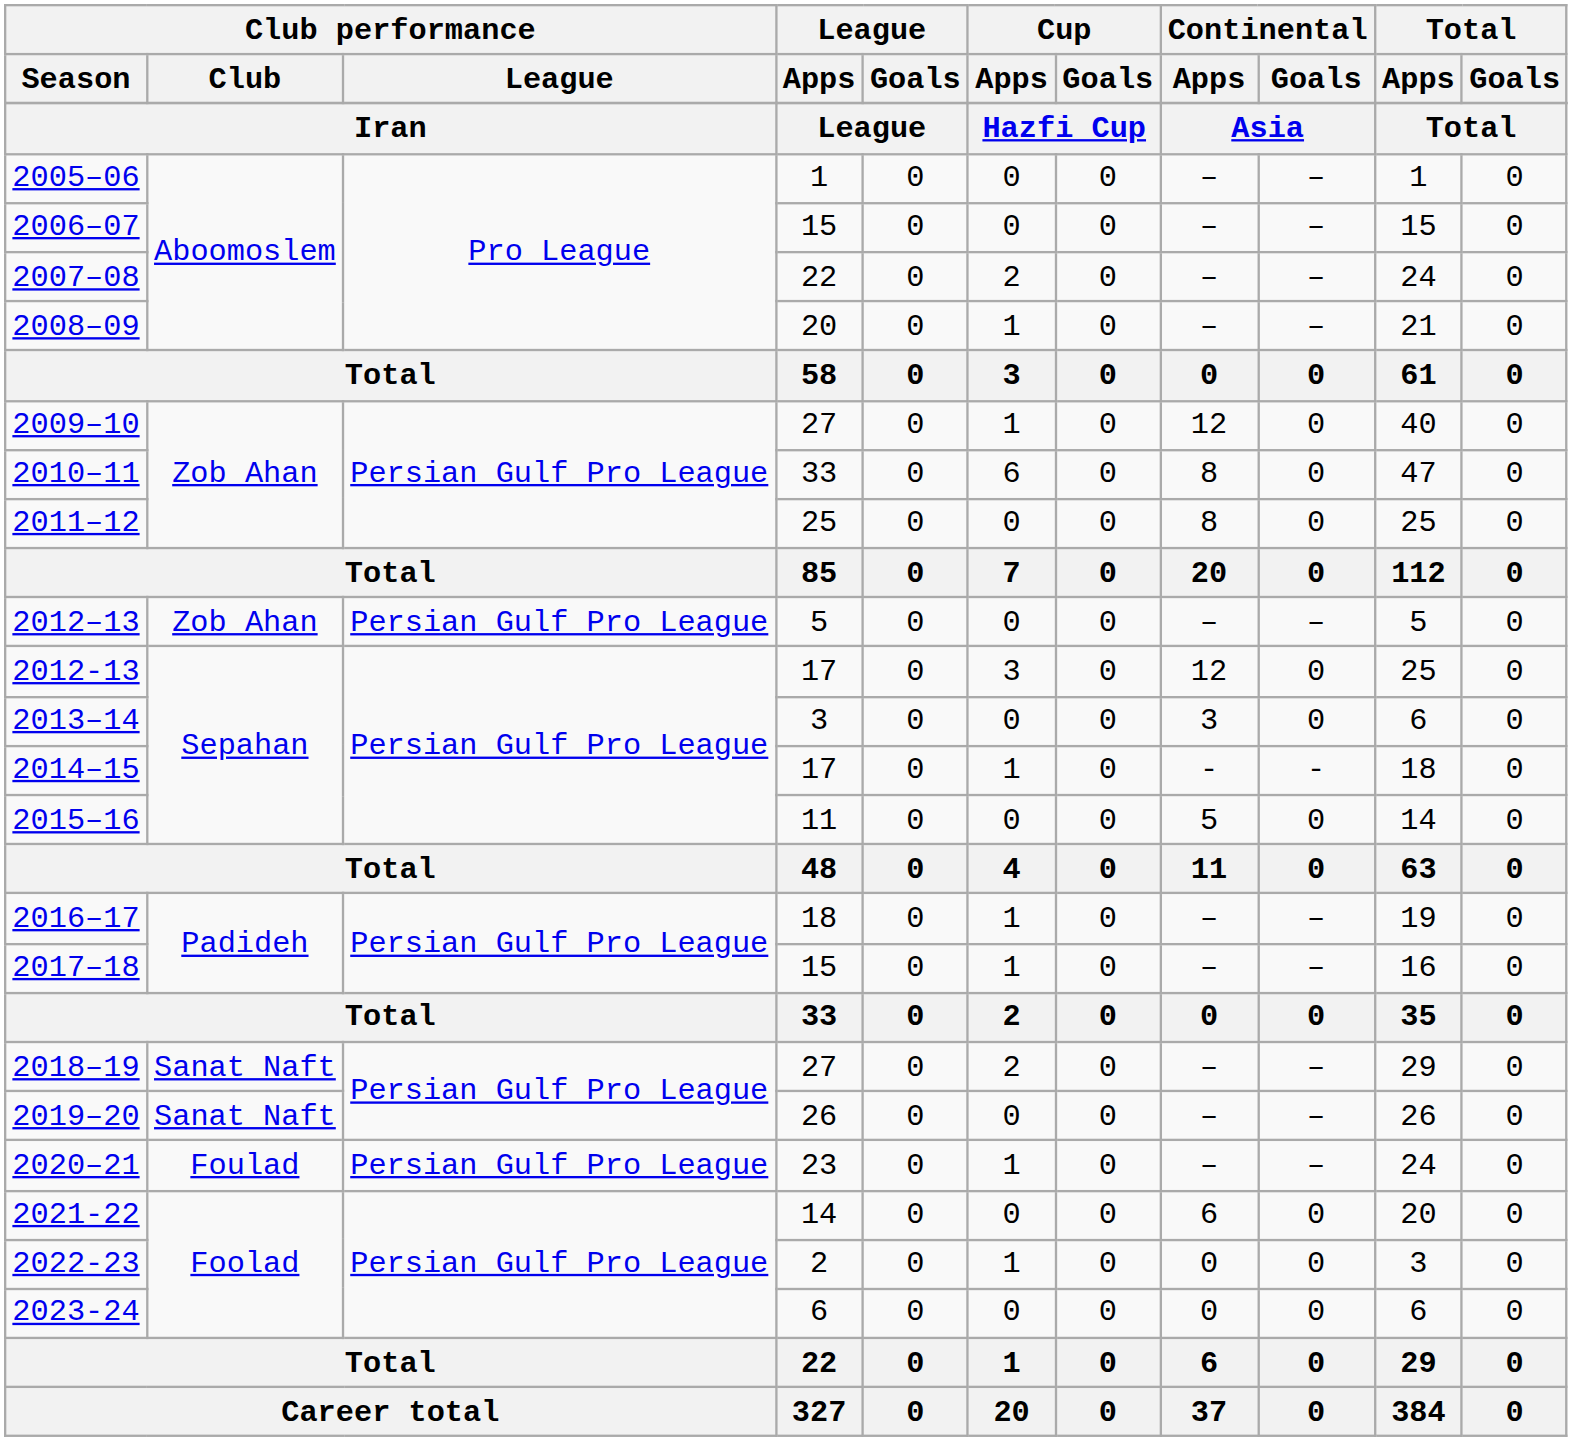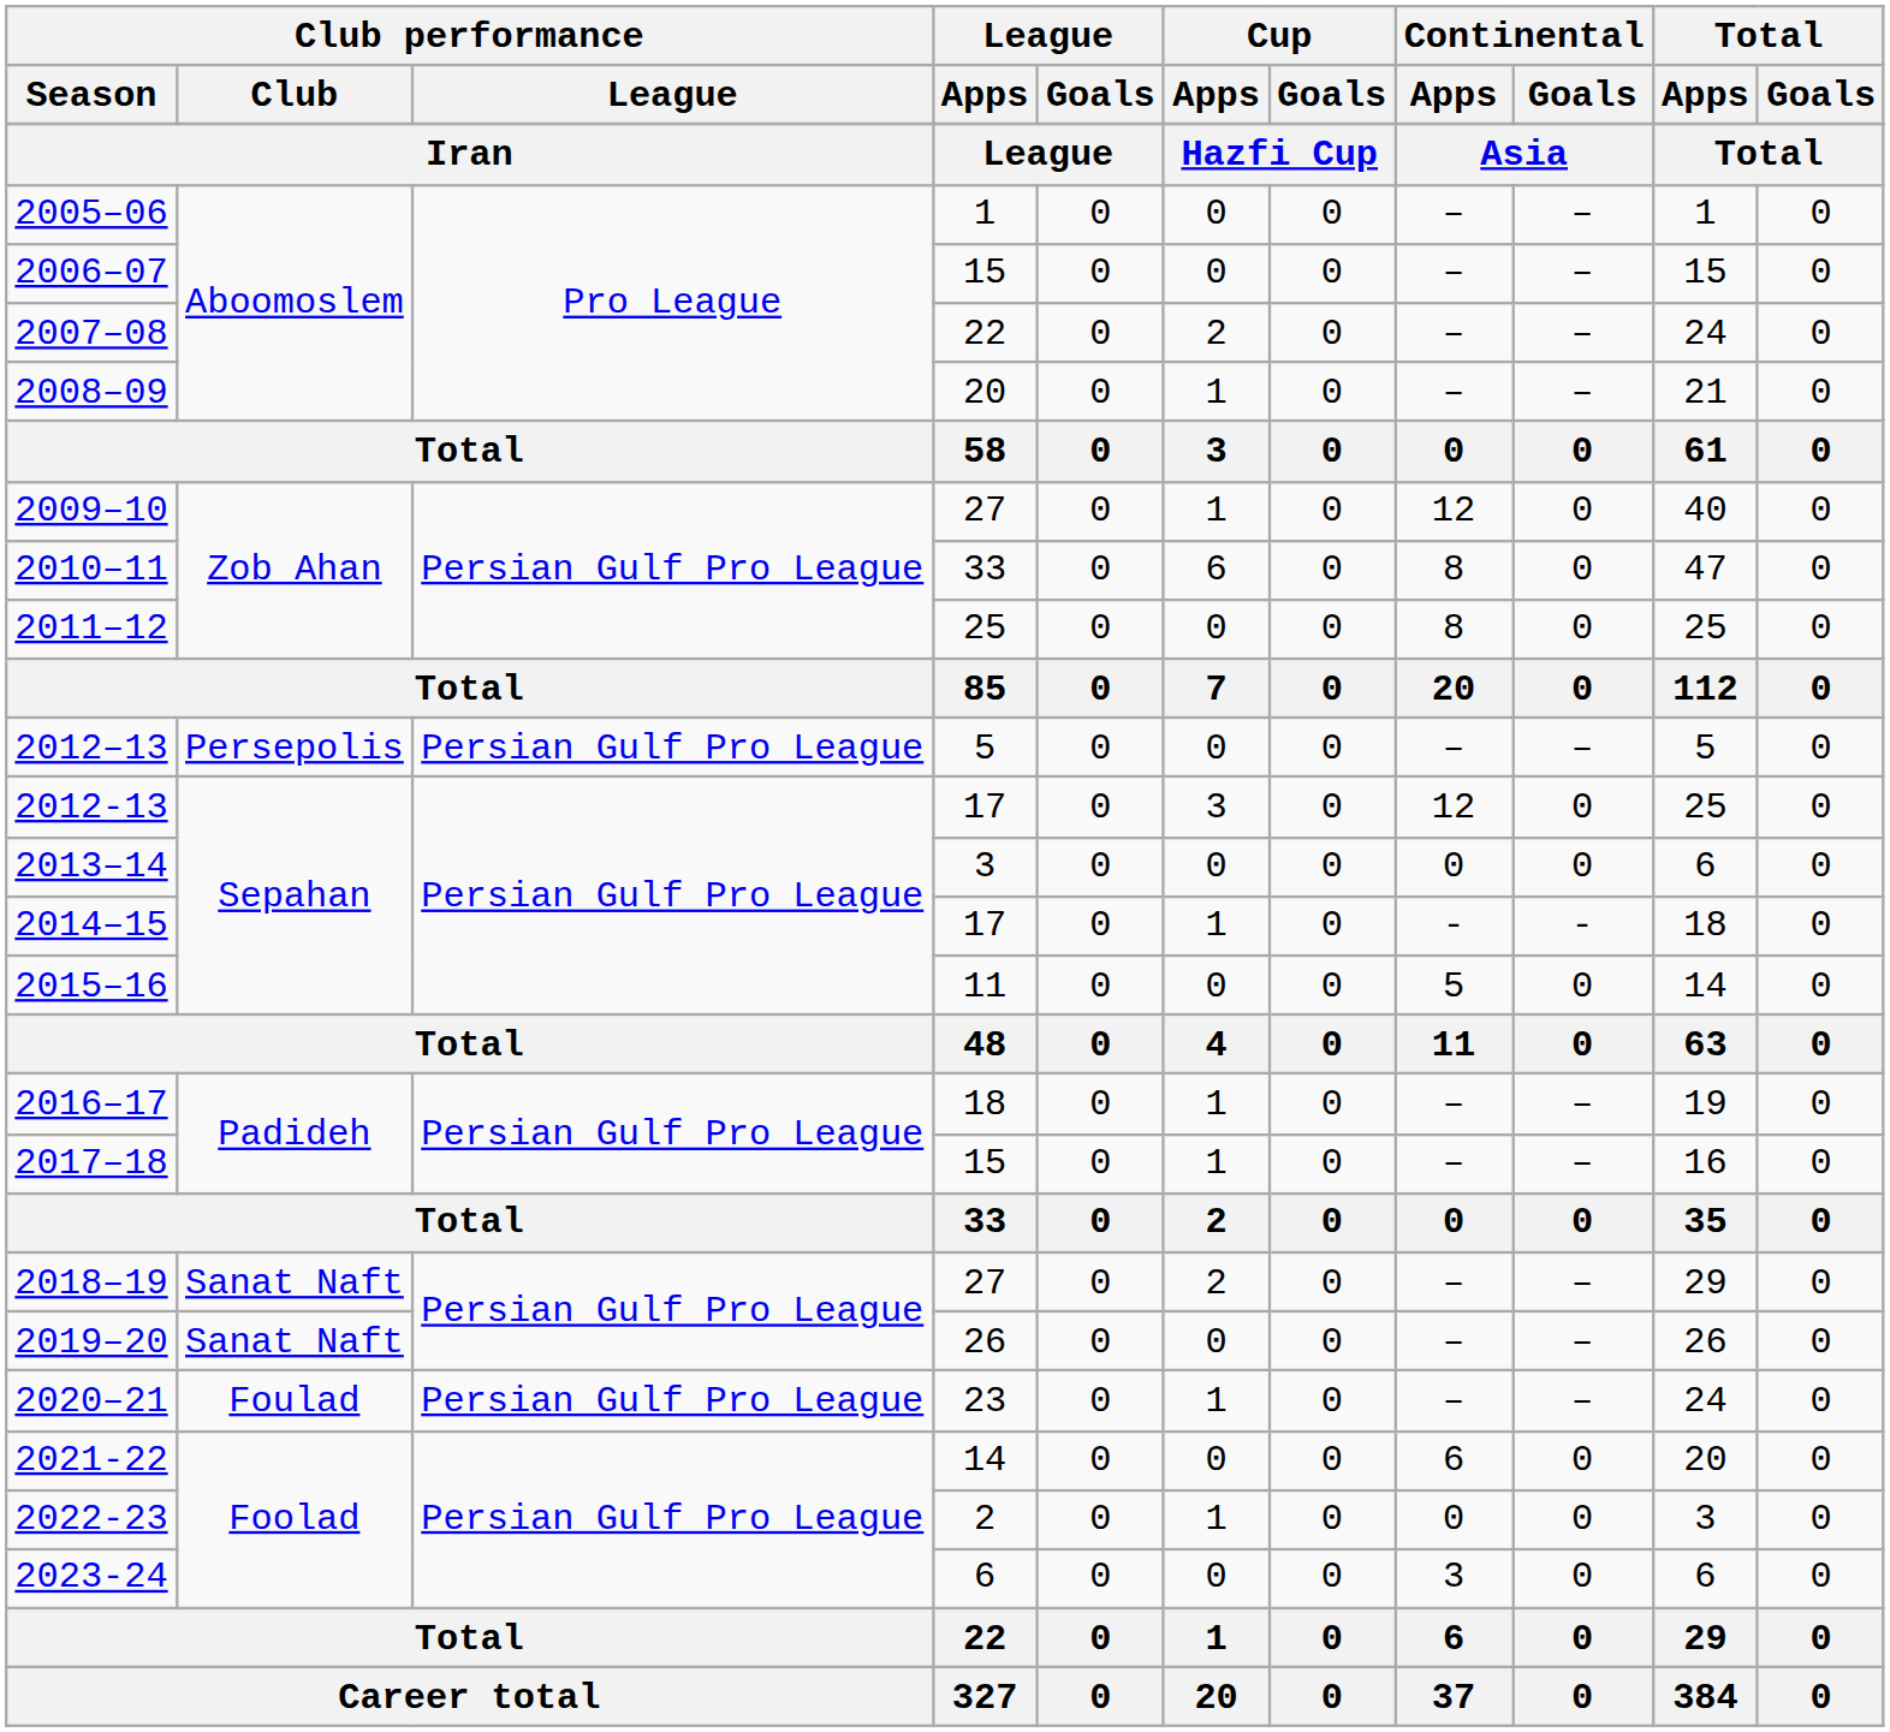2012–13 | Club performance / Club: Zob Ahan -> Persepolis
2013–14 | Continental / Apps: 3 -> 0
2023-24 | Continental / Apps: 0 -> 3
